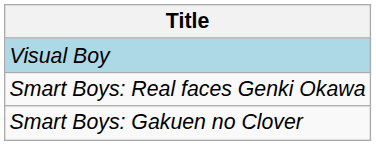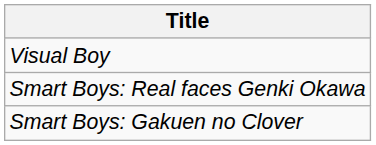row 2 | column 1: lightblue background -> no background
